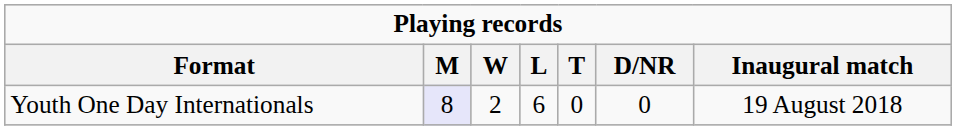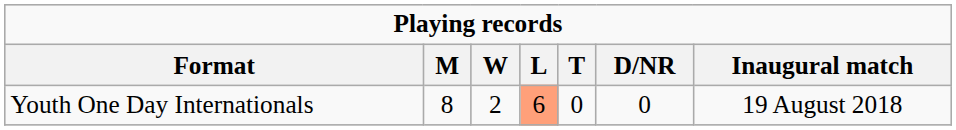Youth One Day Internationals | M: lavender background -> no background
Youth One Day Internationals | L: no background -> lightsalmon background
